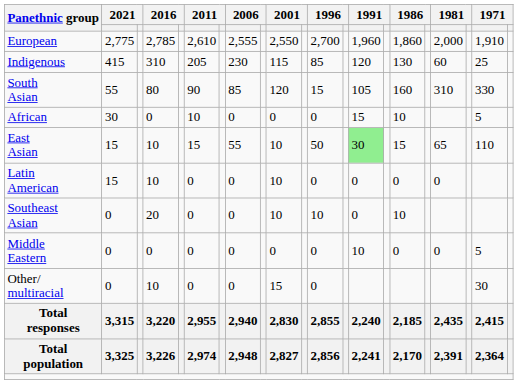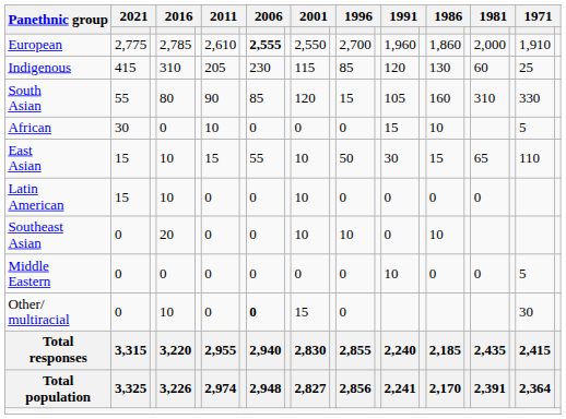European | column 8: normal -> bold
East Asian | column 14: lightgreen background -> no background
Other/ multiracial | column 8: normal -> bold
